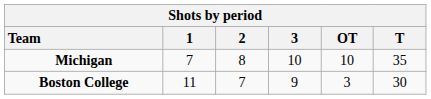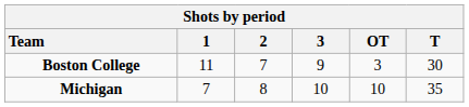rows swapped: Michigan <-> Boston College
